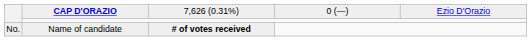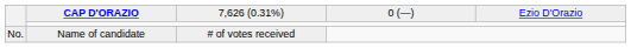No. | column 3: bold -> normal
